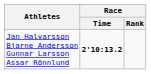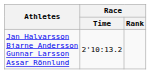row 3 | Race / Time: bold -> normal
